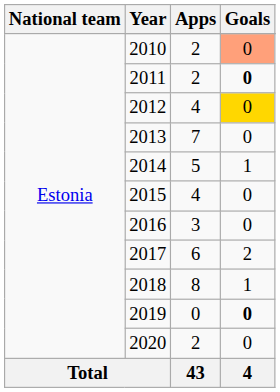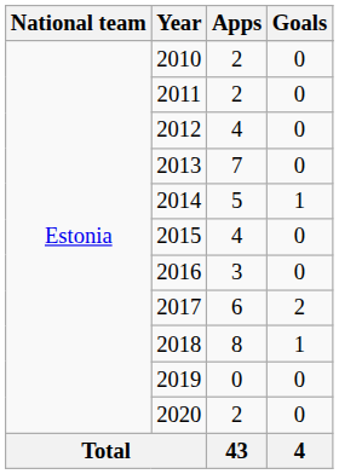2010 | Goals: lightsalmon background -> no background
2011 | Goals: bold -> normal
2012 | Goals: gold background -> no background
2019 | Goals: bold -> normal
